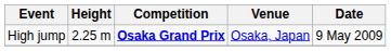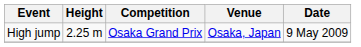High jump | Competition: bold -> normal
